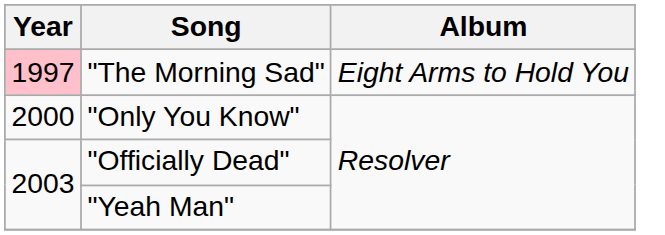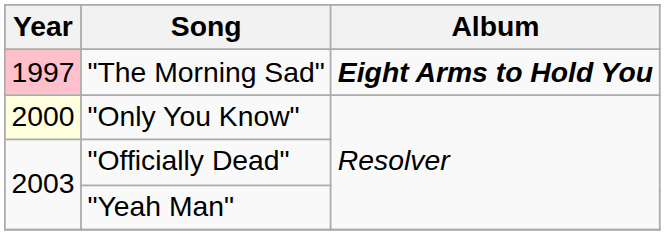"The Morning Sad" | Album: normal -> bold
"Only You Know" | Year: no background -> lightyellow background
